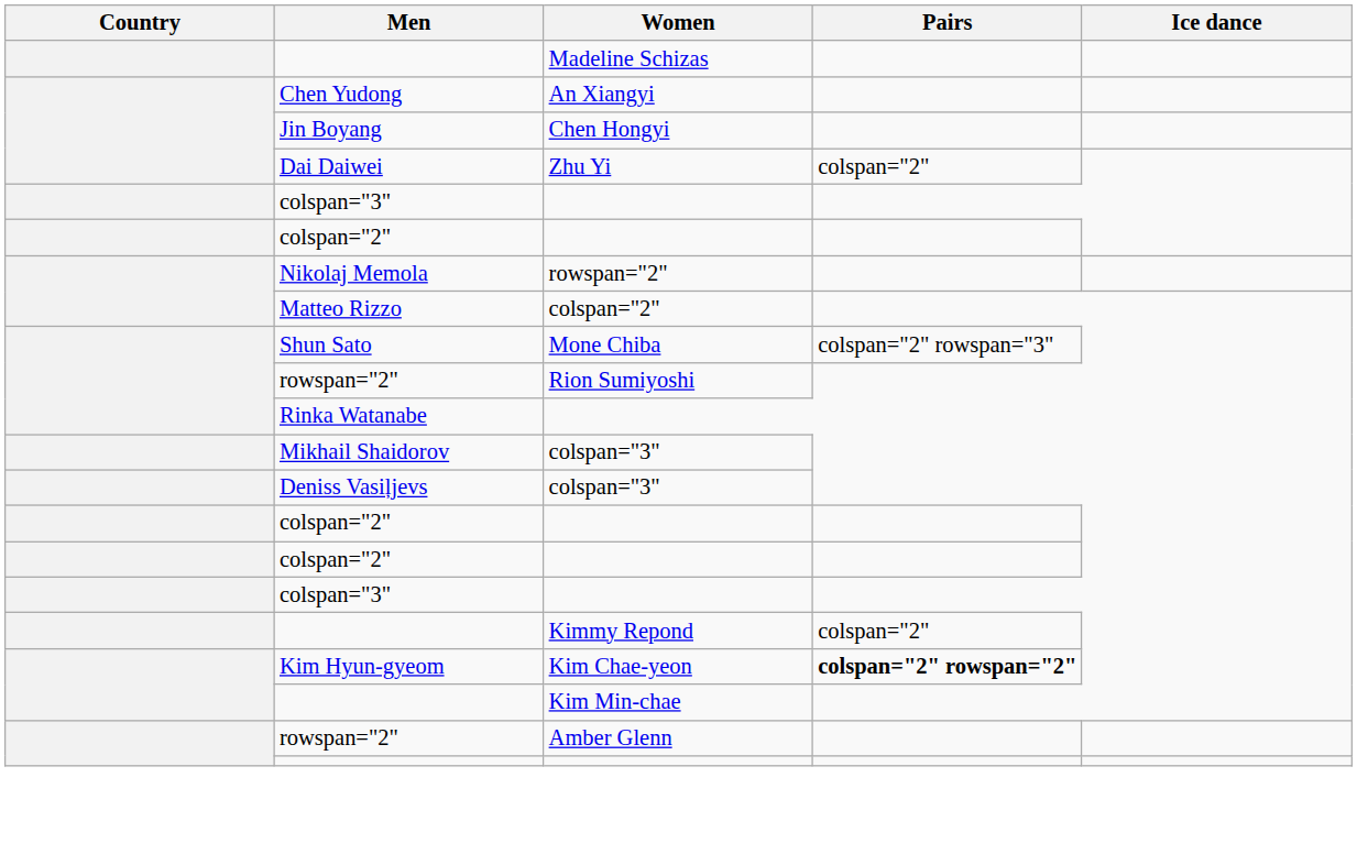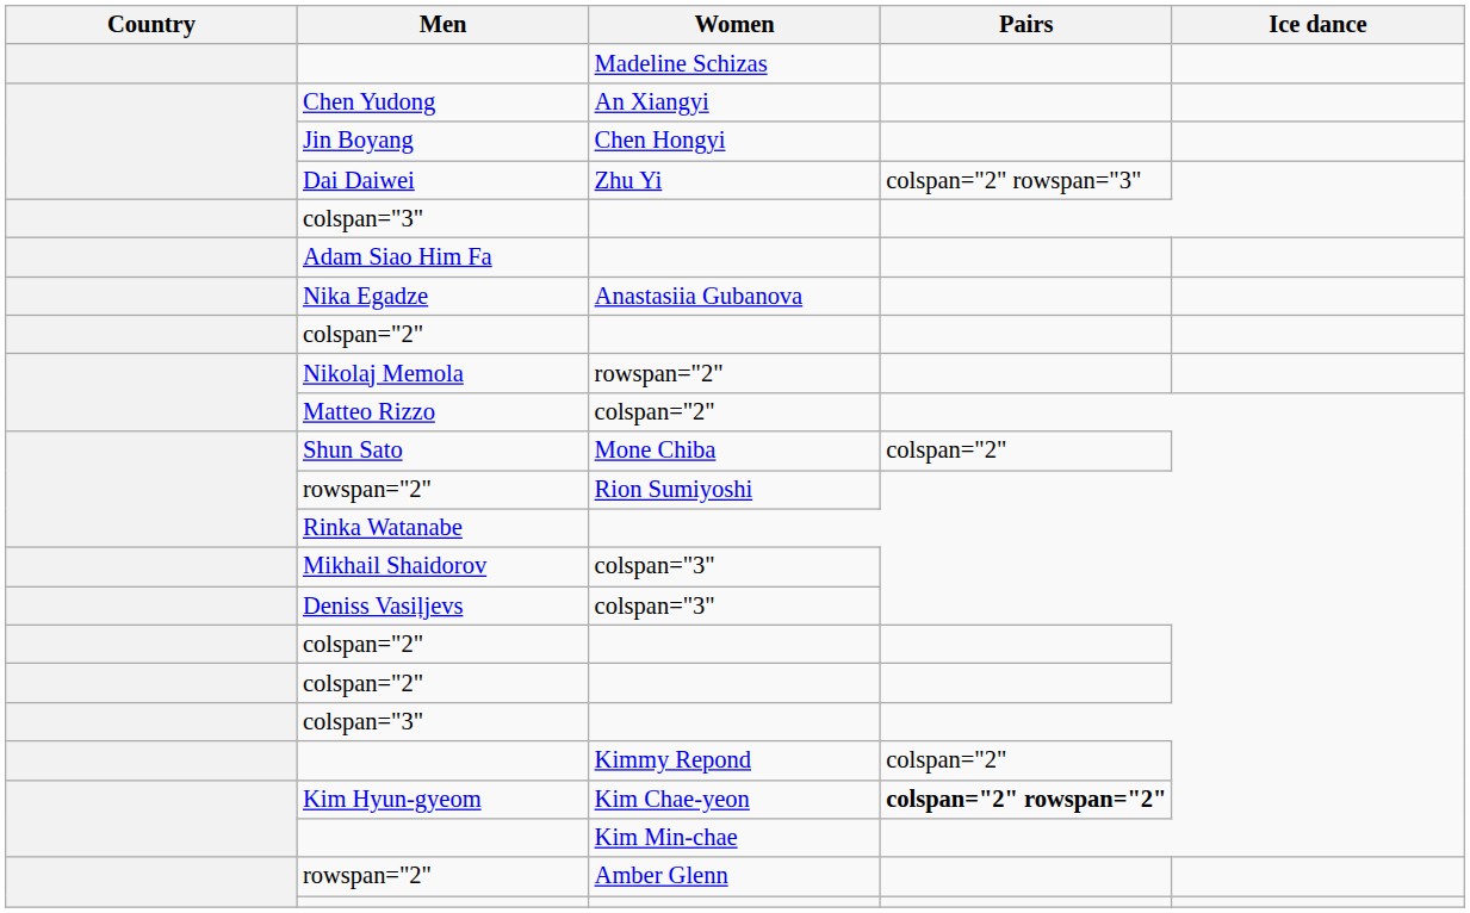Dai Daiwei | Pairs: colspan="2" -> colspan="2" rowspan="3"
+ row: Adam Siao Him Fa
+ row: Nika Egadze | Anastasiia Gubanova
Shun Sato | Pairs: colspan="2" rowspan="3" -> colspan="2"
